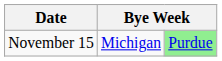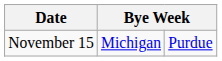November 15 | column 3: lightgreen background -> no background
